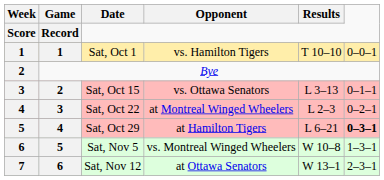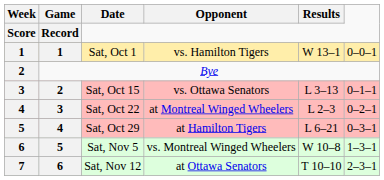Sat, Oct 1 | Results: T 10–10 -> W 13–1
Sat, Oct 29 | column 6: bold -> normal
Sat, Nov 12 | Results: W 13–1 -> T 10–10
